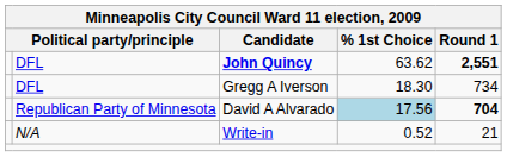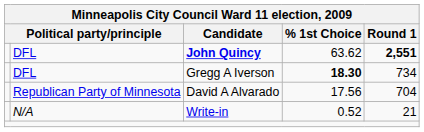Gregg A Iverson | % 1st Choice: normal -> bold
David A Alvarado | % 1st Choice: lightblue background -> no background
David A Alvarado | Round 1: bold -> normal
